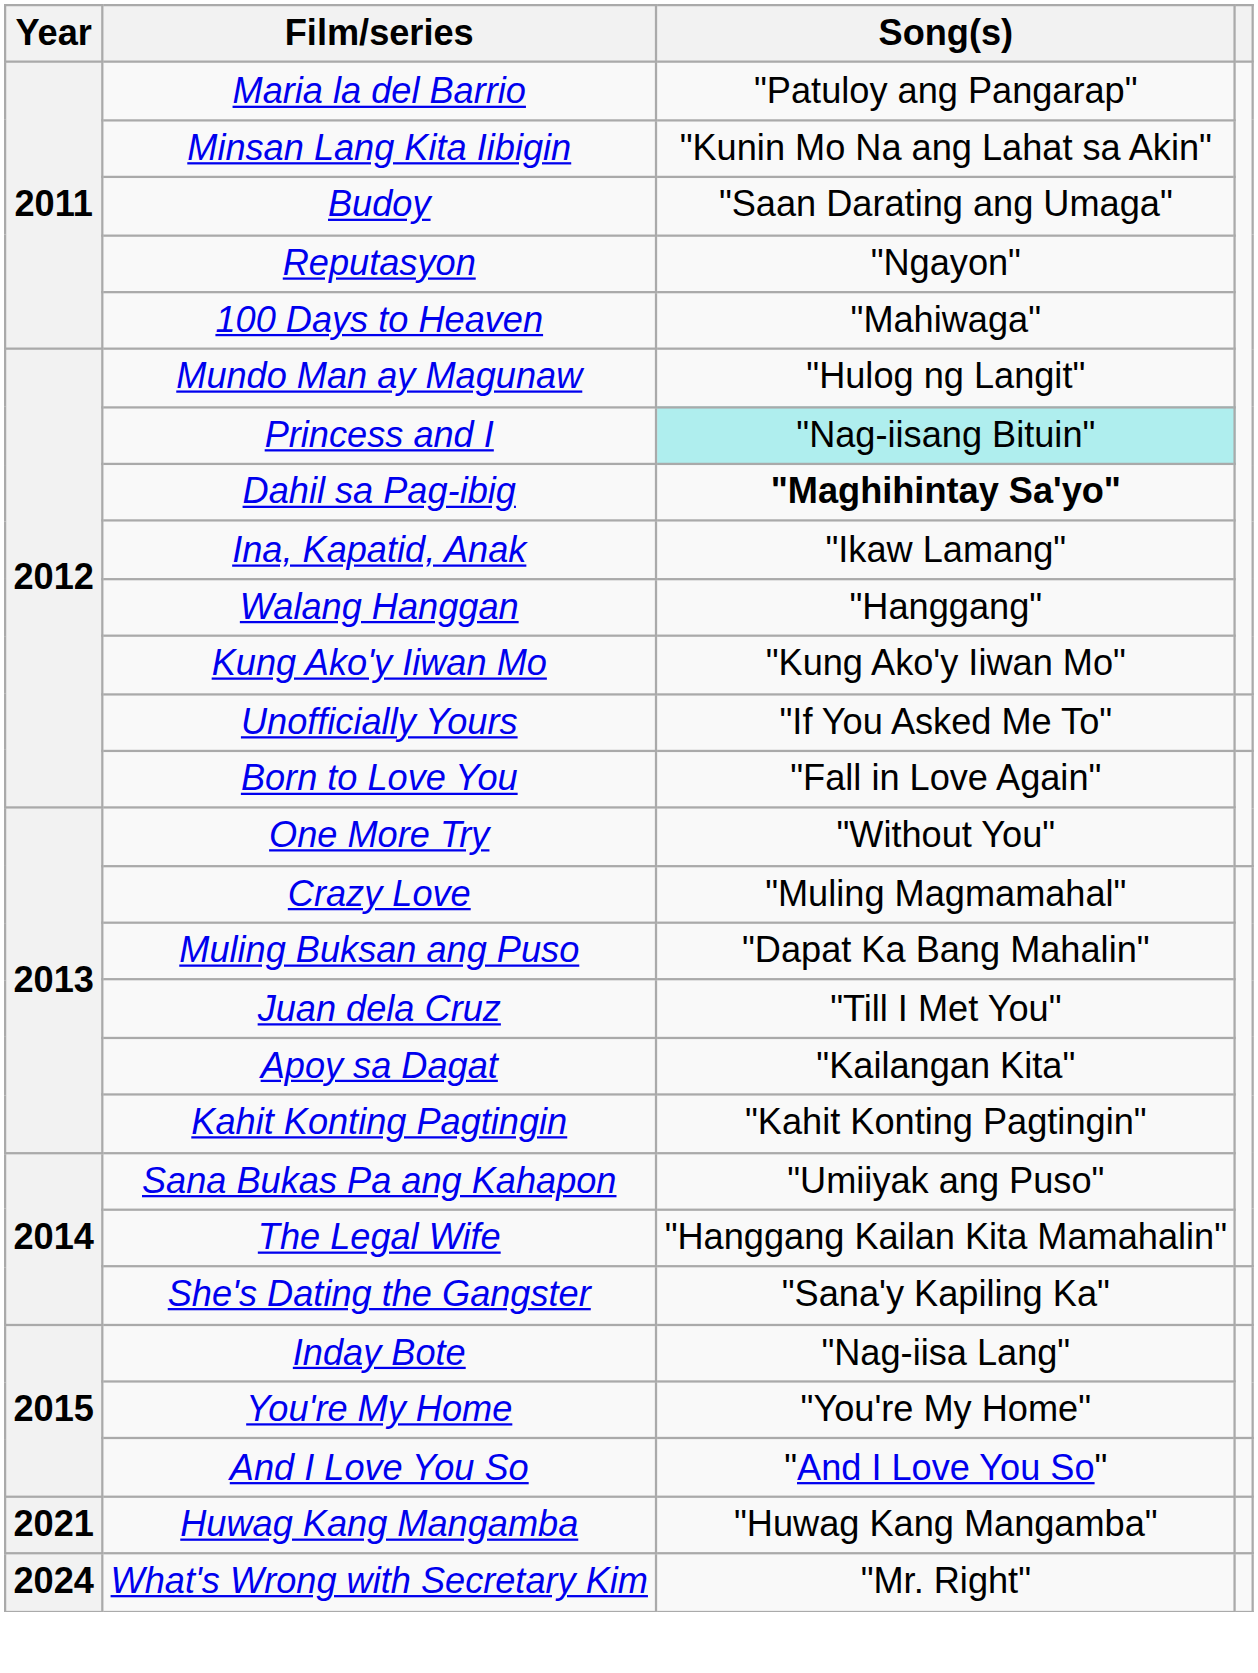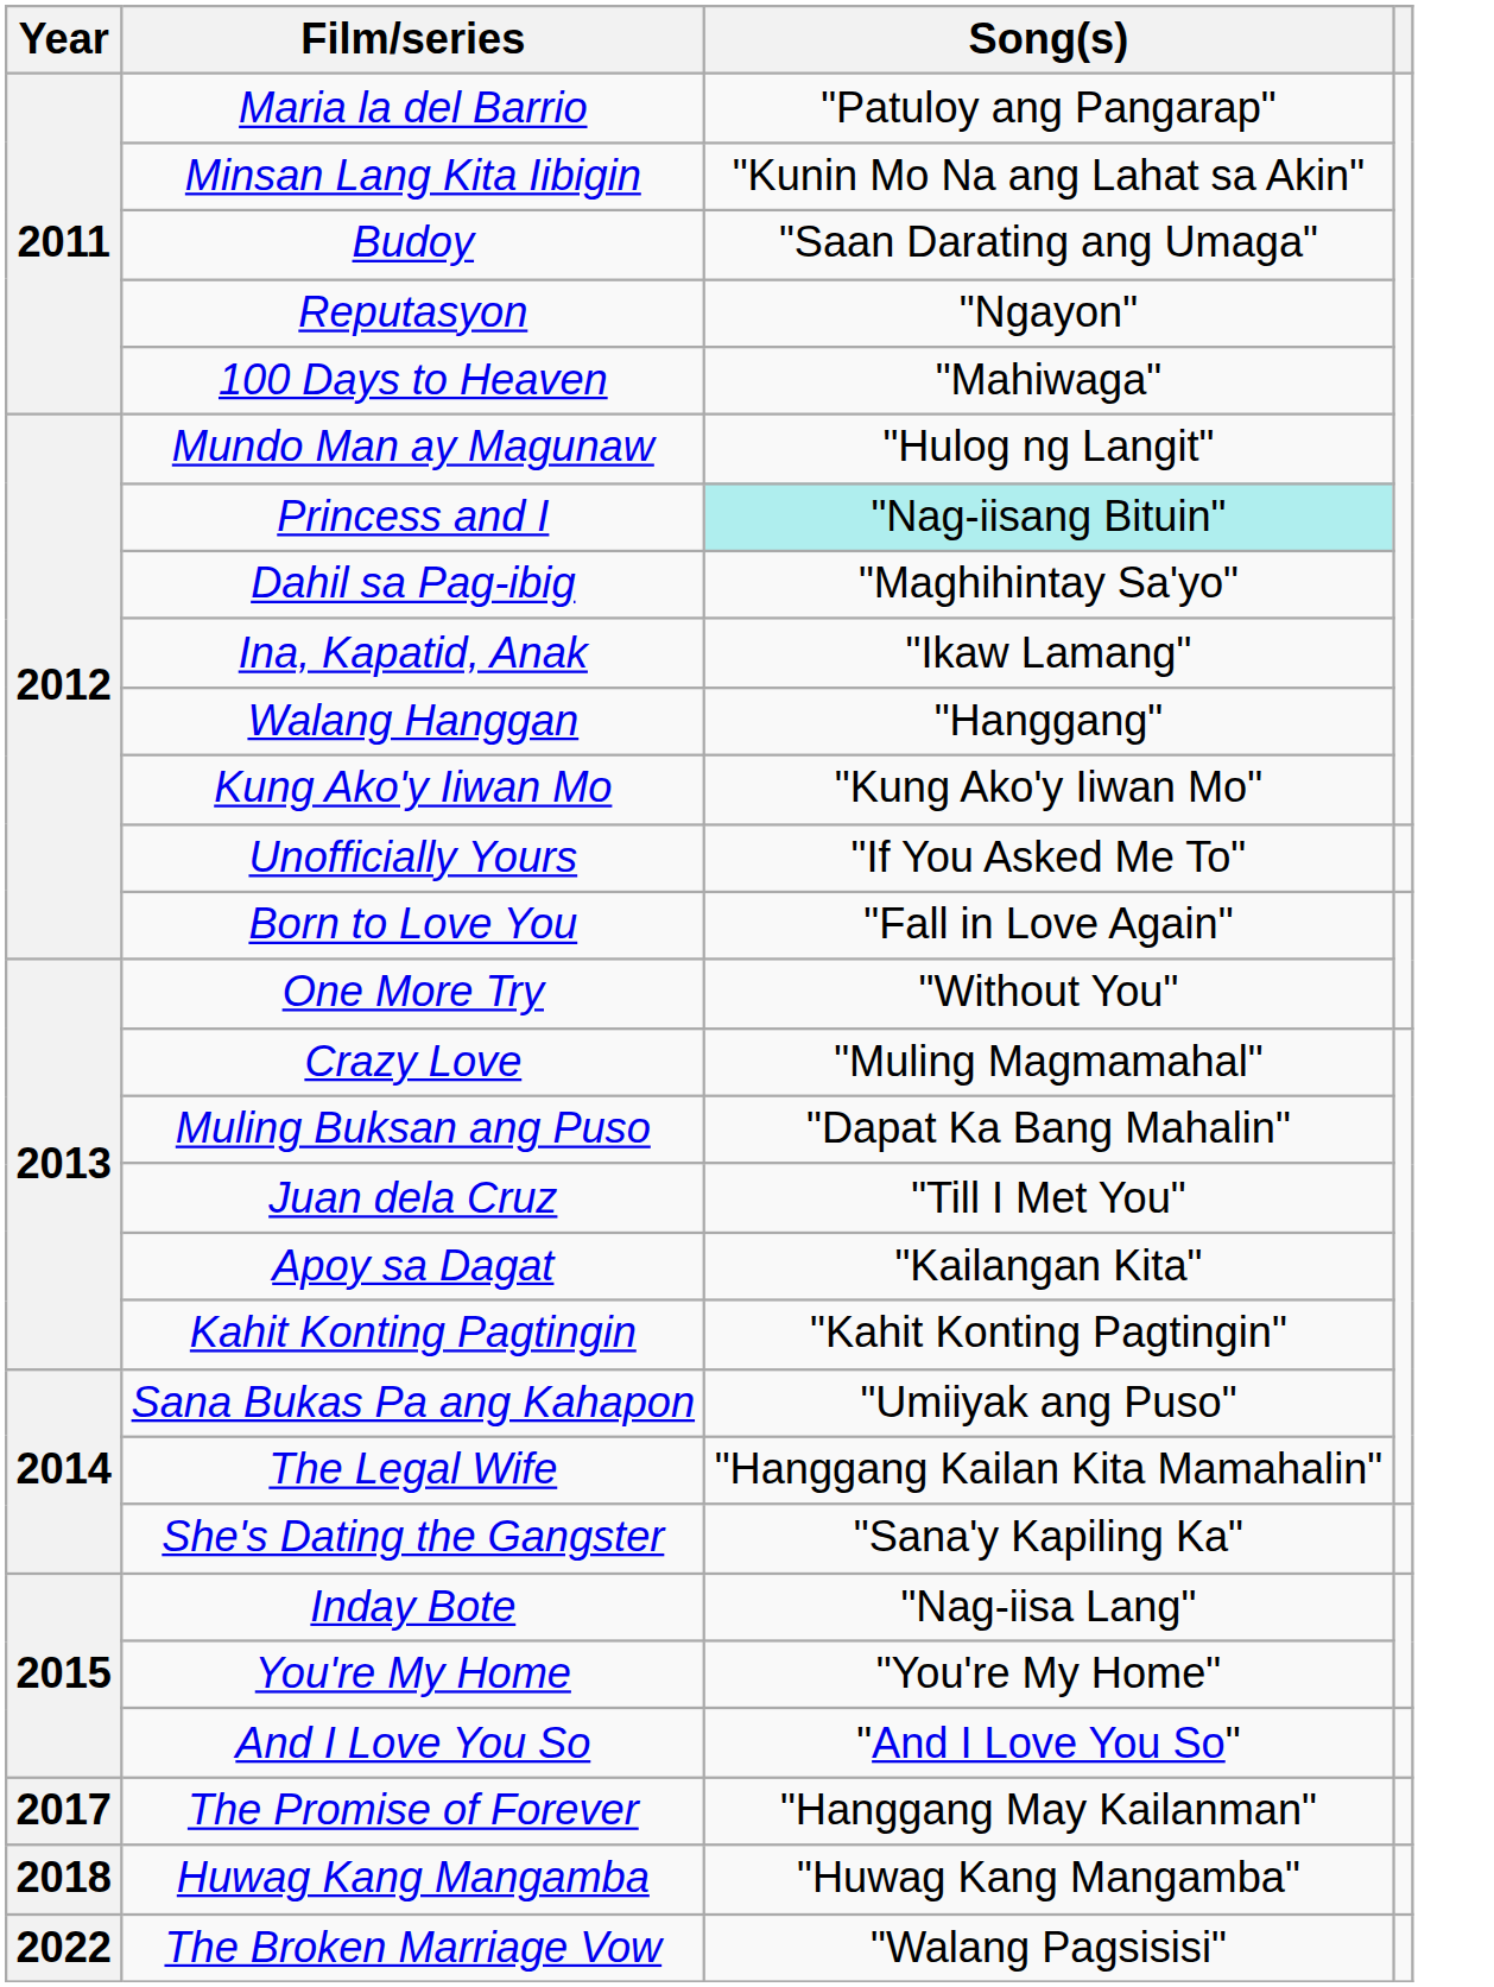Dahil sa Pag-ibig | Song(s): bold -> normal
+ row: 2017 | The Promise of Forever | "Hanggang May Kailanman"
Huwag Kang Mangamba | Year: 2021 -> 2018
+ row: 2022 | The Broken Marriage Vow | "Walang Pagsisisi"
- row: 2024 | What's Wrong with Secretary Kim | "Mr. Right"
